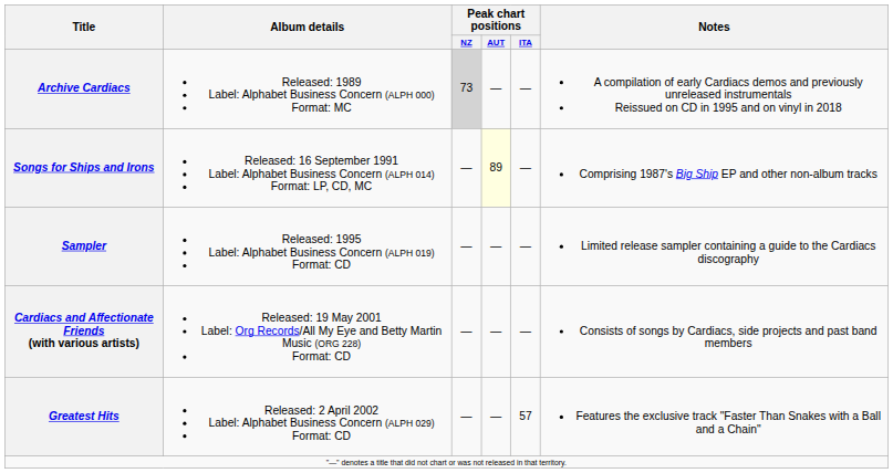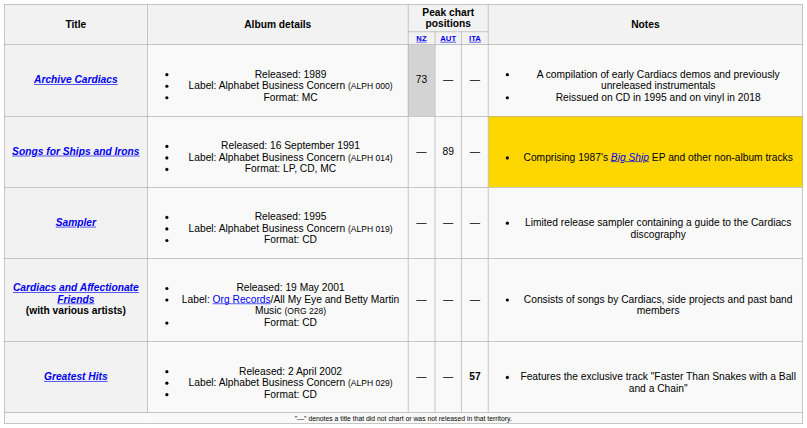Songs for Ships and Irons | Peak chart positions / AUT: lightyellow background -> no background
Songs for Ships and Irons | Notes: no background -> gold background
Greatest Hits | Peak chart positions / ITA: normal -> bold
